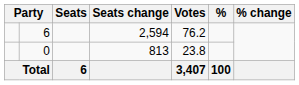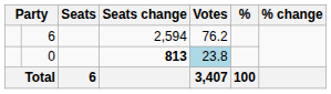0 | Seats change: normal -> bold
0 | Votes: no background -> lightblue background
